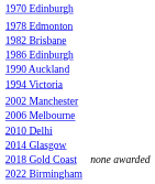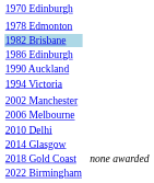1982 Brisbane | column 1: no background -> lightblue background
